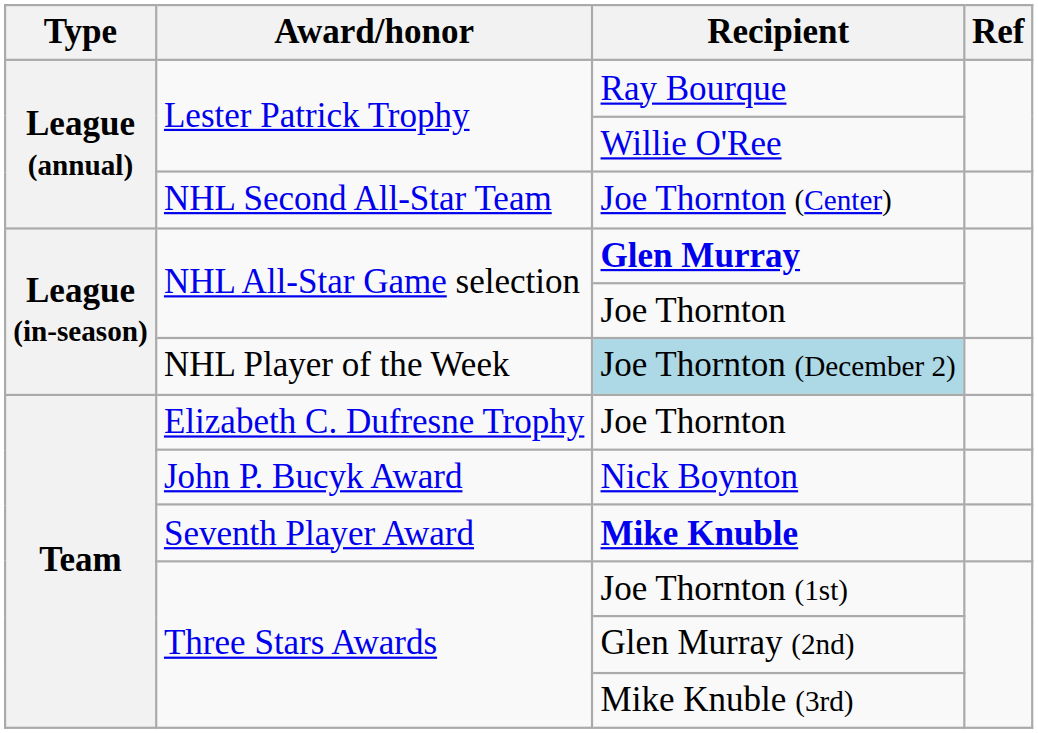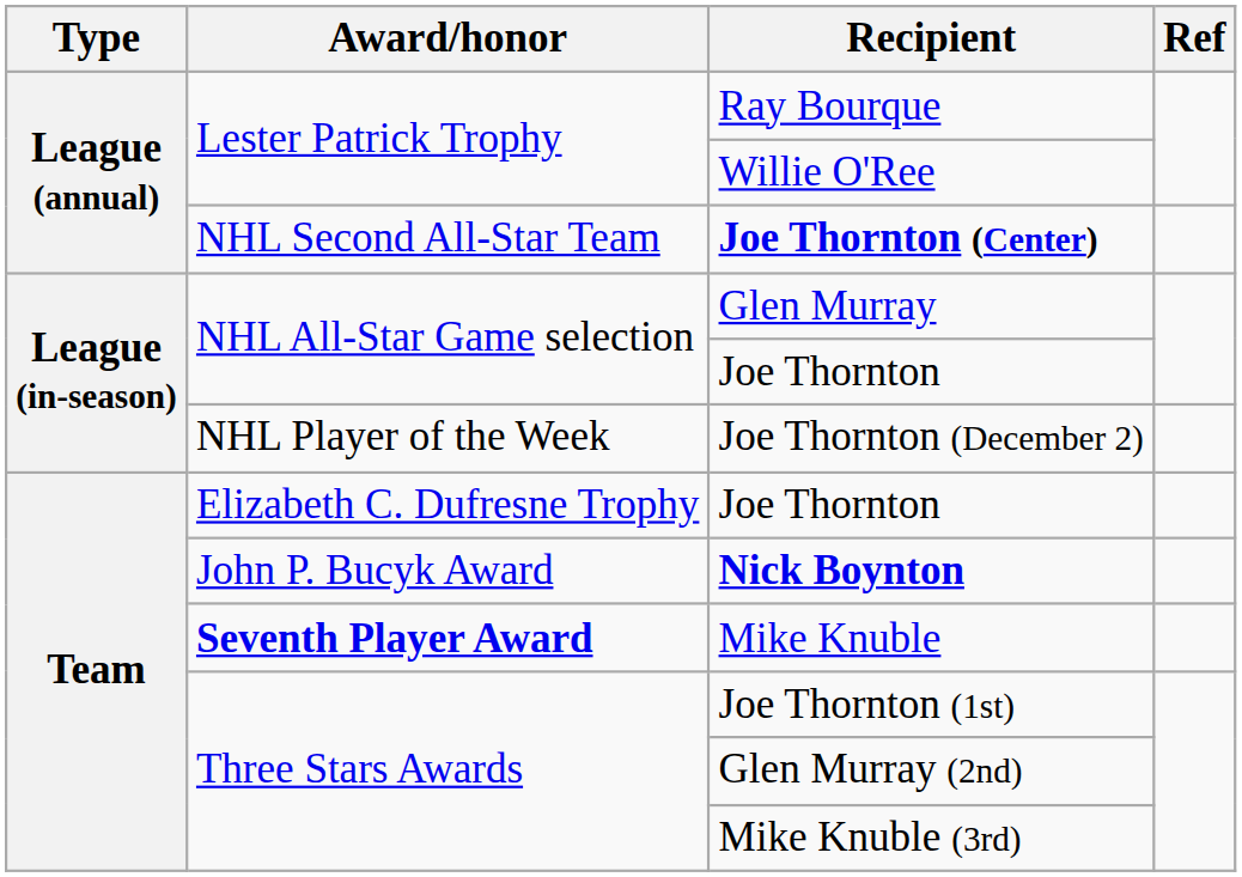Joe Thornton (Center) | Recipient: normal -> bold
Glen Murray | Recipient: bold -> normal
Joe Thornton (December 2) | Recipient: lightblue background -> no background
Nick Boynton | Recipient: normal -> bold
Mike Knuble | Award/honor: normal -> bold
Mike Knuble | Recipient: bold -> normal
